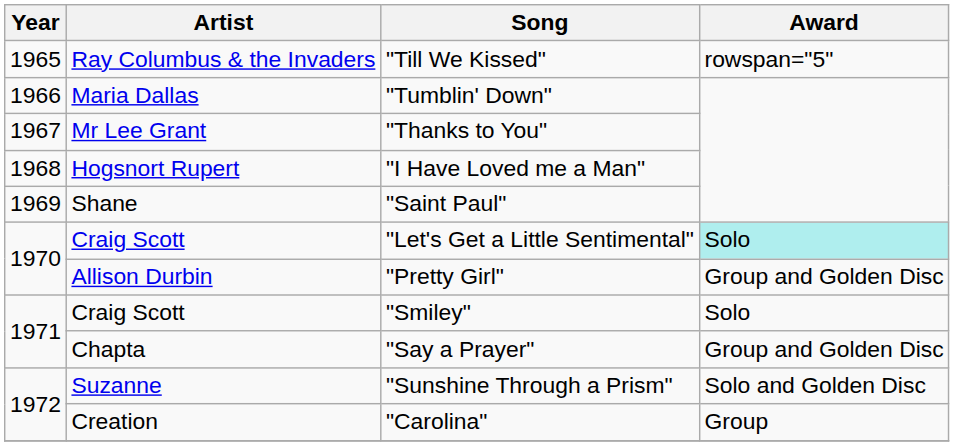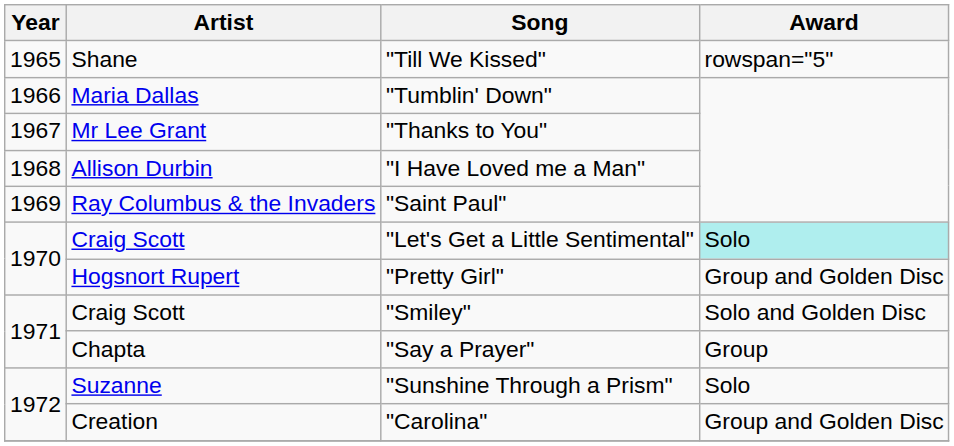"Till We Kissed" | Artist: Ray Columbus & the Invaders -> Shane
"I Have Loved me a Man" | Artist: Hogsnort Rupert -> Allison Durbin
"Saint Paul" | Artist: Shane -> Ray Columbus & the Invaders
"Pretty Girl" | Artist: Allison Durbin -> Hogsnort Rupert
"Smiley" | Award: Solo -> Solo and Golden Disc
"Say a Prayer" | Award: Group and Golden Disc -> Group
"Sunshine Through a Prism" | Award: Solo and Golden Disc -> Solo
"Carolina" | Award: Group -> Group and Golden Disc
